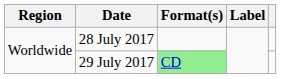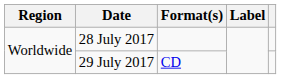29 July 2017 | Format(s): lightgreen background -> no background
